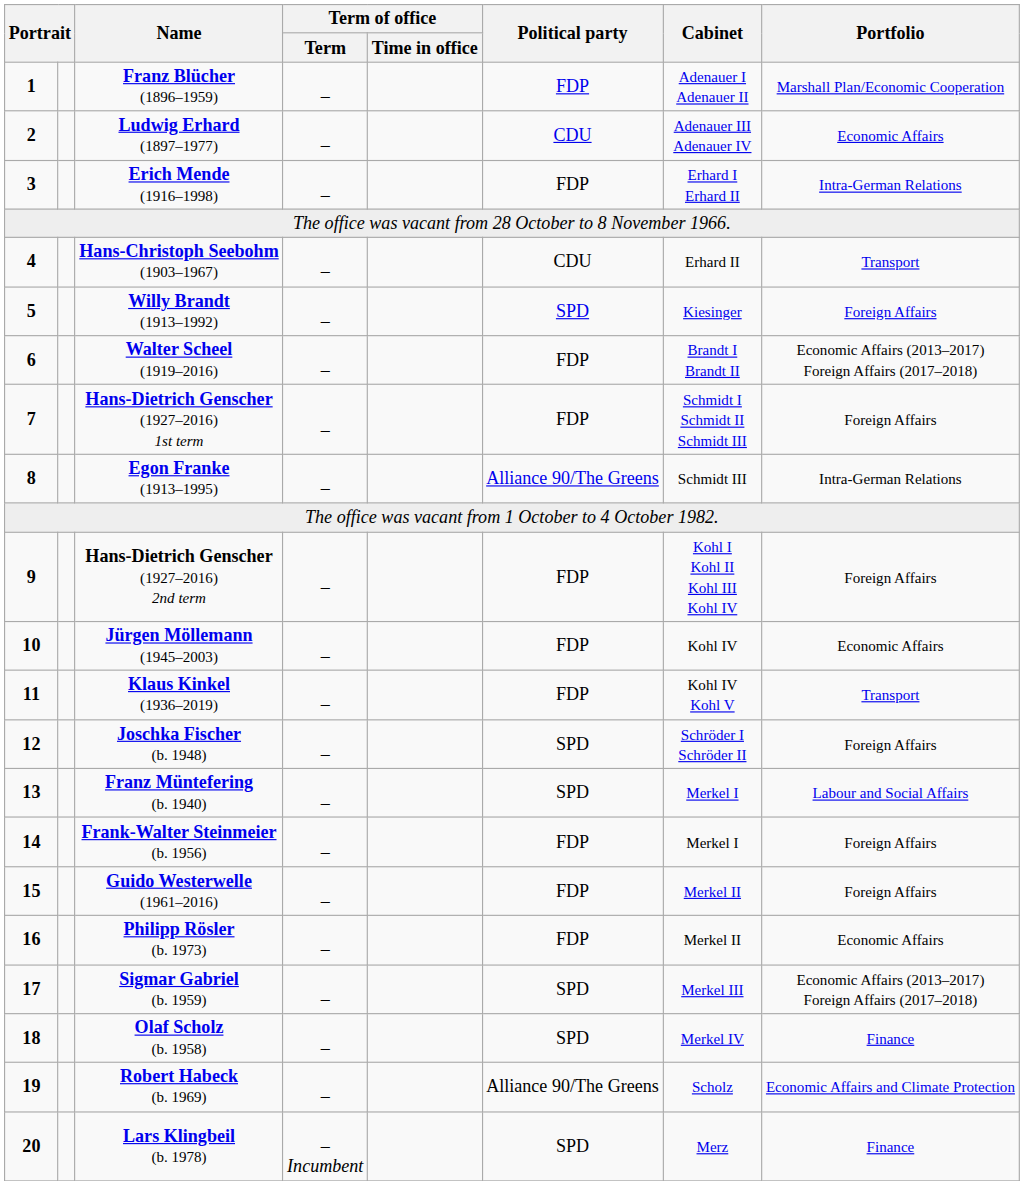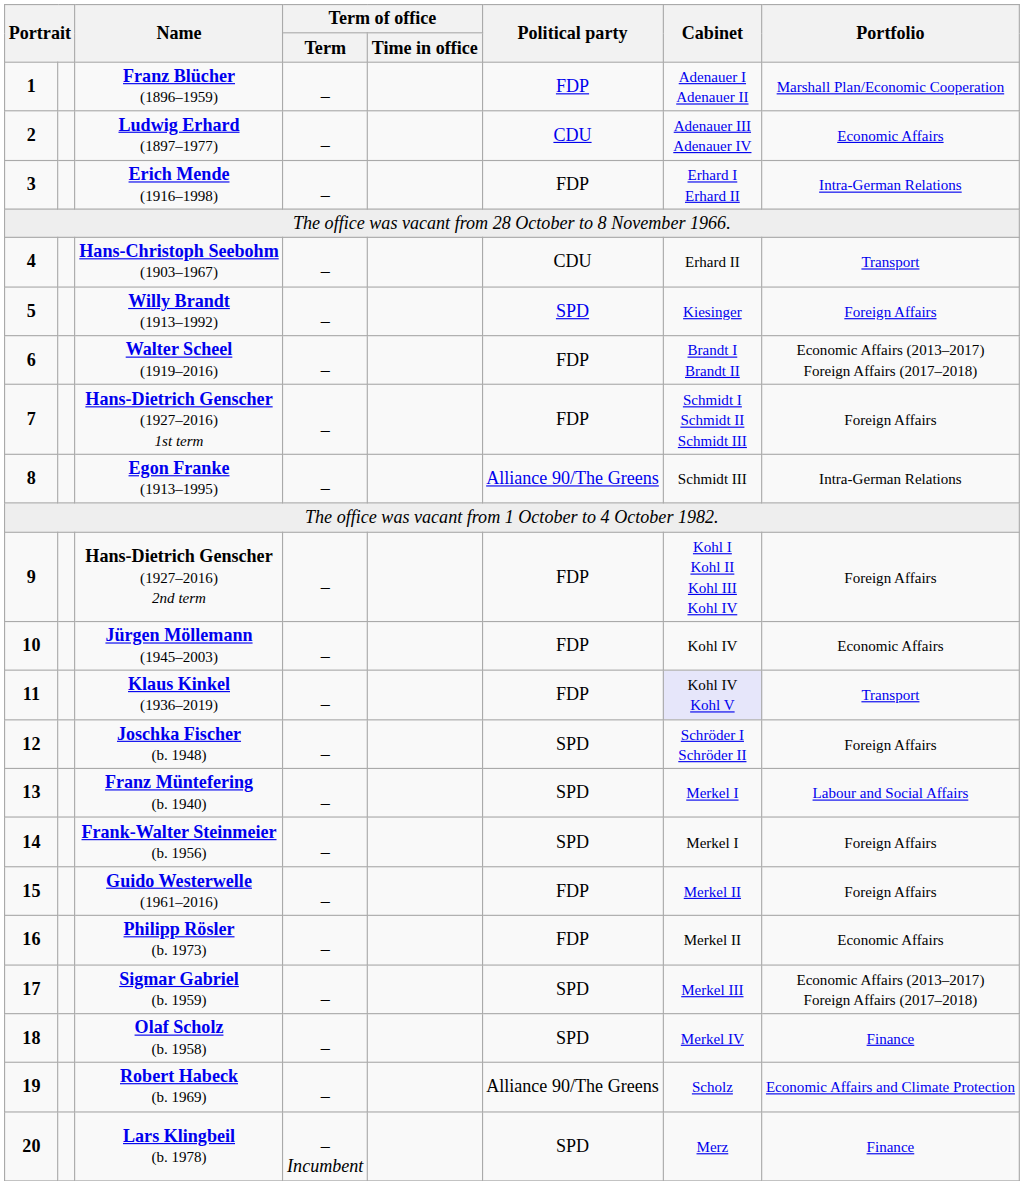Klaus Kinkel (1936–2019) | Cabinet: no background -> lavender background
Frank-Walter Steinmeier (b. 1956) | Political party: FDP -> SPD
